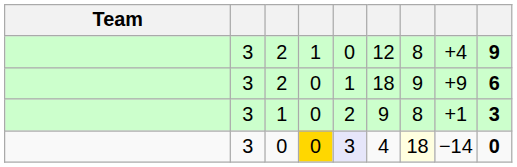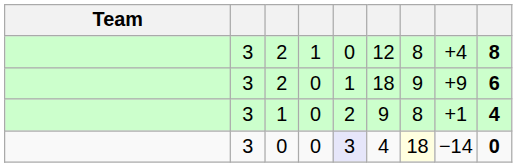row 2 | column 9: 9 -> 8
row 4 | column 9: 3 -> 4
row 5 | column 4: gold background -> no background
